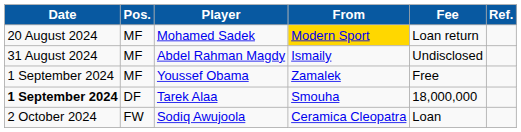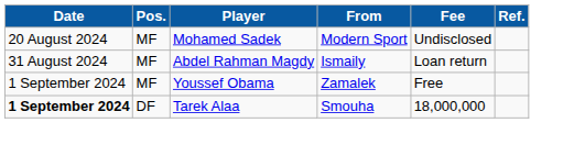Mohamed Sadek | From: gold background -> no background
Mohamed Sadek | Fee: Loan return -> Undisclosed
Abdel Rahman Magdy | Fee: Undisclosed -> Loan return
- row: 2 October 2024 | FW | Sodiq Awujoola | Ceramica Cleopatra | Loan
